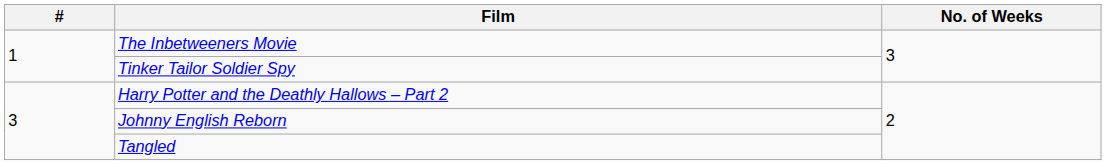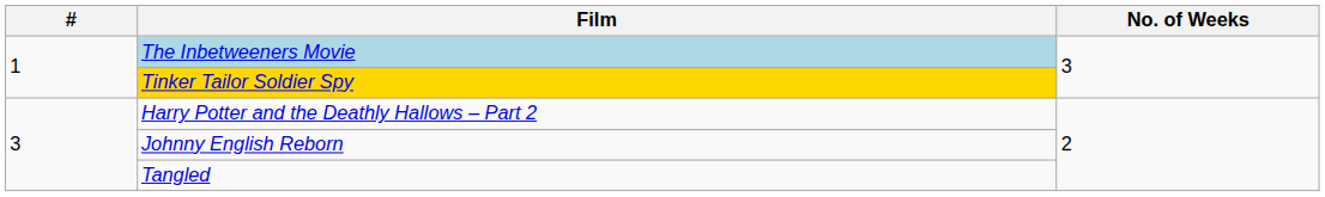The Inbetweeners Movie | Film: no background -> lightblue background
Tinker Tailor Soldier Spy | Film: no background -> gold background
